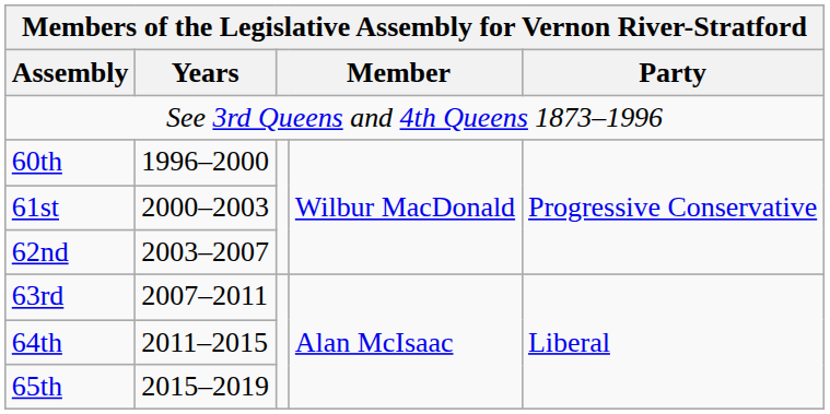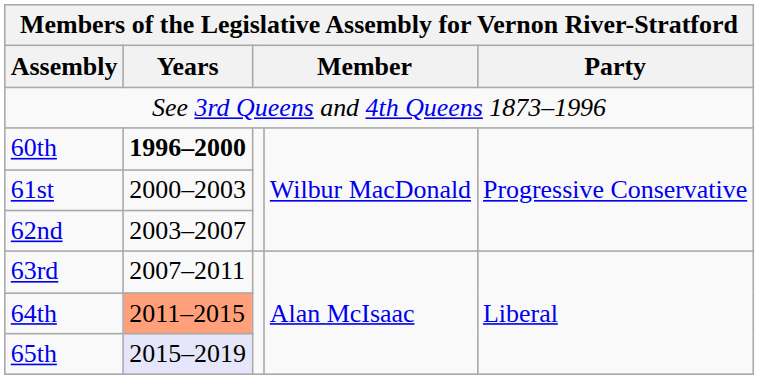60th | Years: normal -> bold
64th | Years: no background -> lightsalmon background
65th | Years: no background -> lavender background
